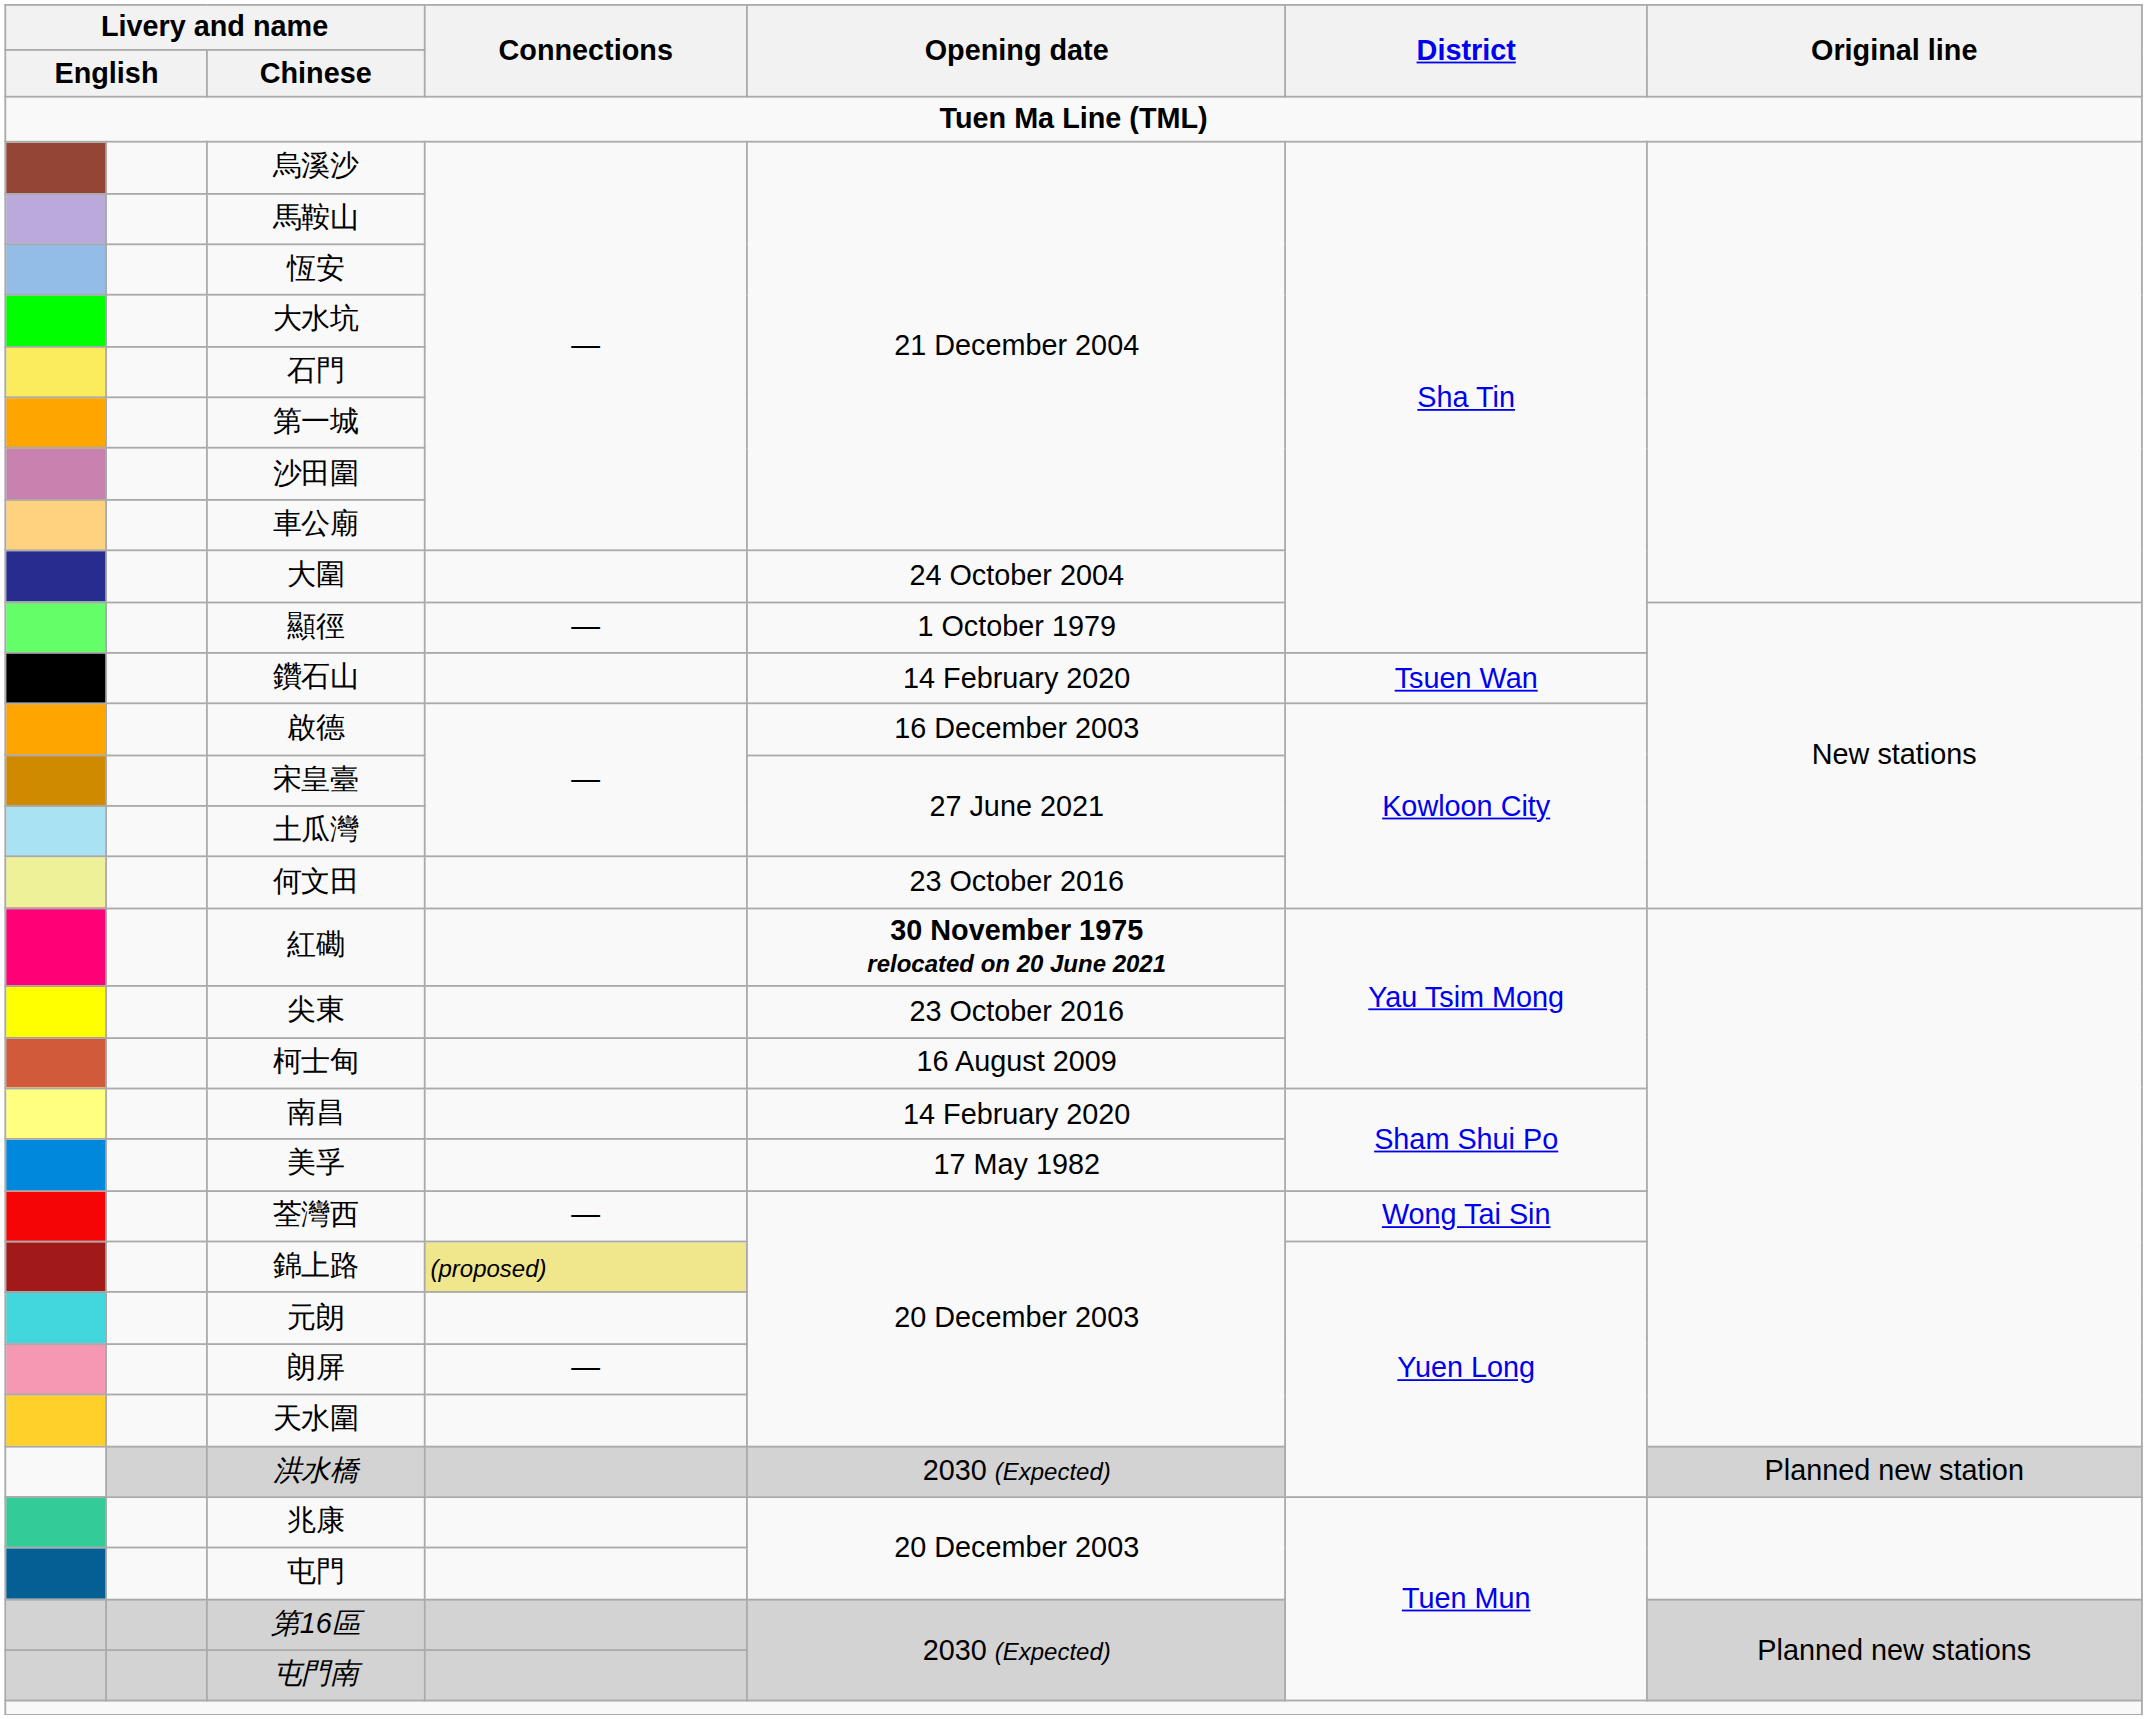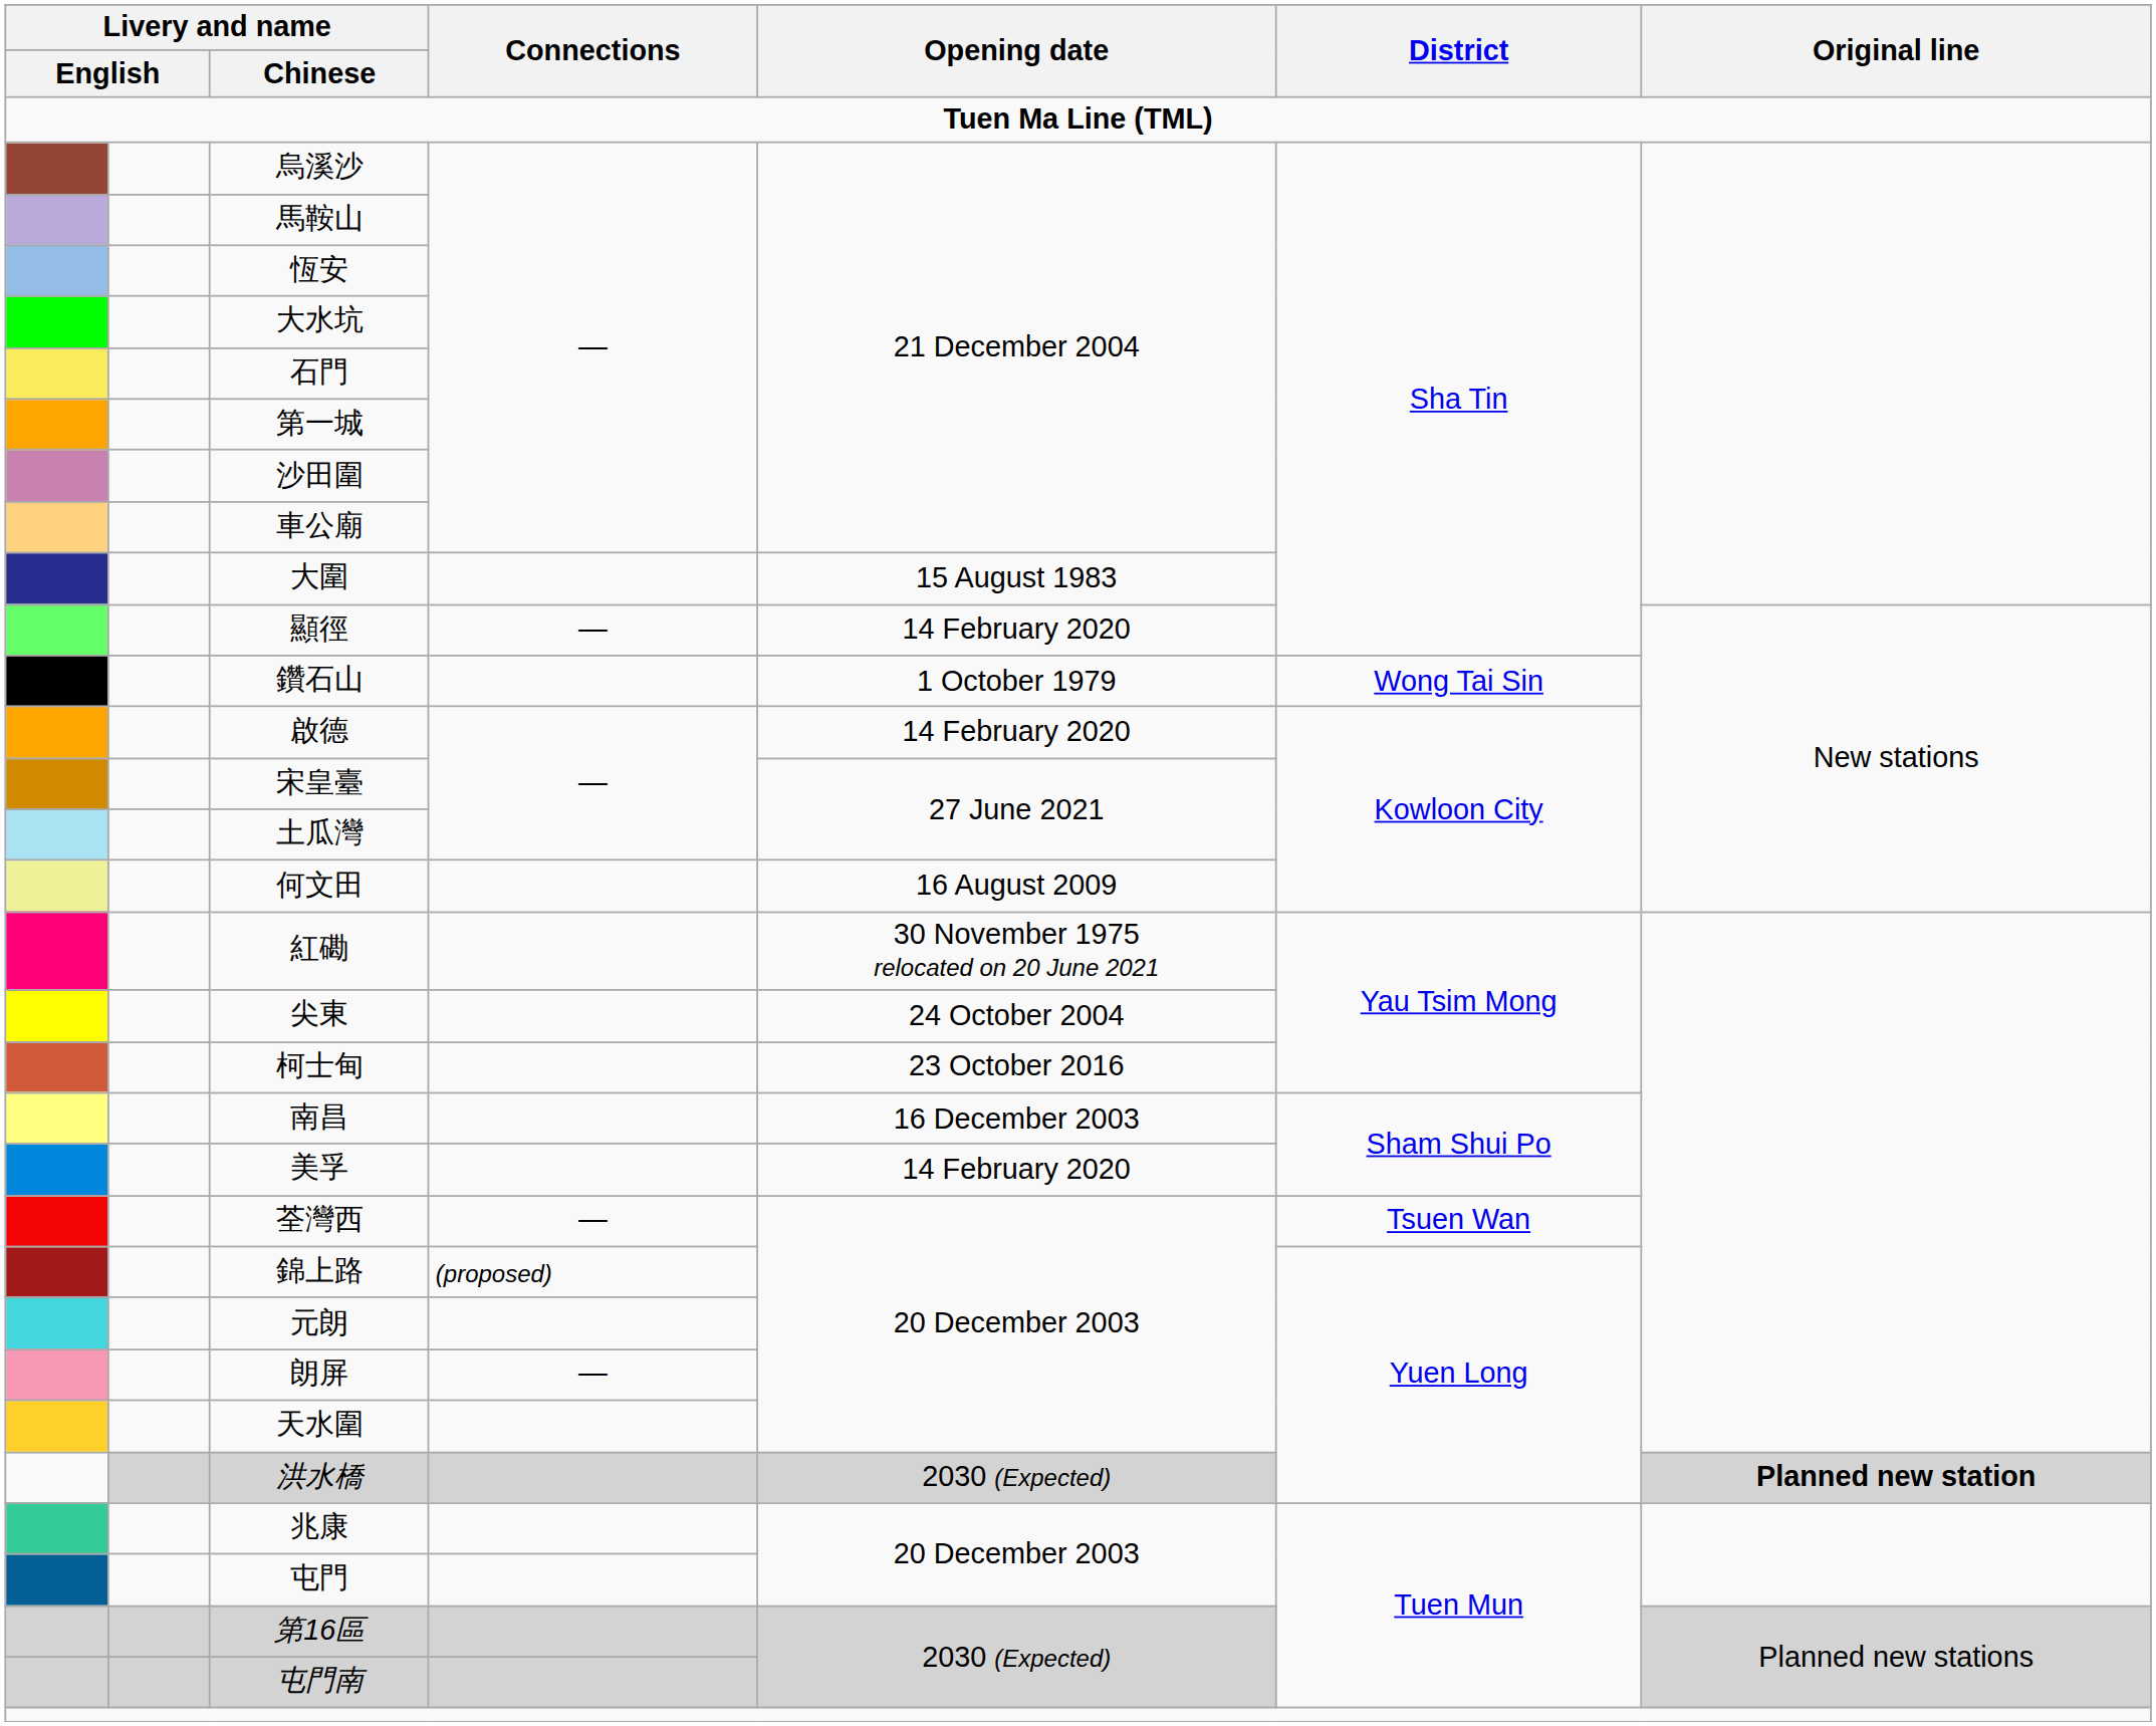大圍 | Opening date: 24 October 2004 -> 15 August 1983
顯徑 | Opening date: 1 October 1979 -> 14 February 2020
鑽石山 | Opening date: 14 February 2020 -> 1 October 1979
鑽石山 | District: Tsuen Wan -> Wong Tai Sin
啟德 | Opening date: 16 December 2003 -> 14 February 2020
何文田 | Opening date: 23 October 2016 -> 16 August 2009
紅磡 | Opening date: bold -> normal
尖東 | Opening date: 23 October 2016 -> 24 October 2004
柯士甸 | Opening date: 16 August 2009 -> 23 October 2016
南昌 | Opening date: 14 February 2020 -> 16 December 2003
美孚 | Opening date: 17 May 1982 -> 14 February 2020
荃灣西 | District: Wong Tai Sin -> Tsuen Wan
錦上路 | Connections: khaki background -> no background
洪水橋 | Original line: normal -> bold
